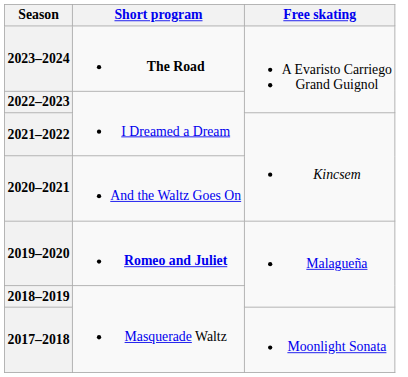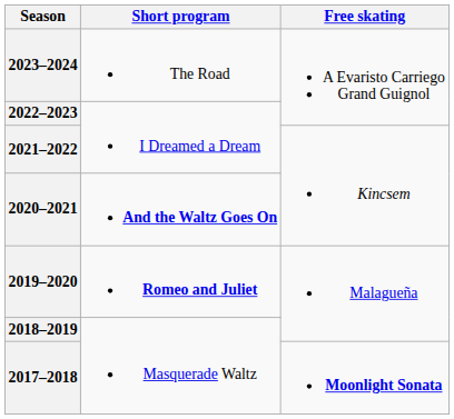2023–2024 | Short program: bold -> normal
2020–2021 | Short program: normal -> bold
2017–2018 | Free skating: normal -> bold
